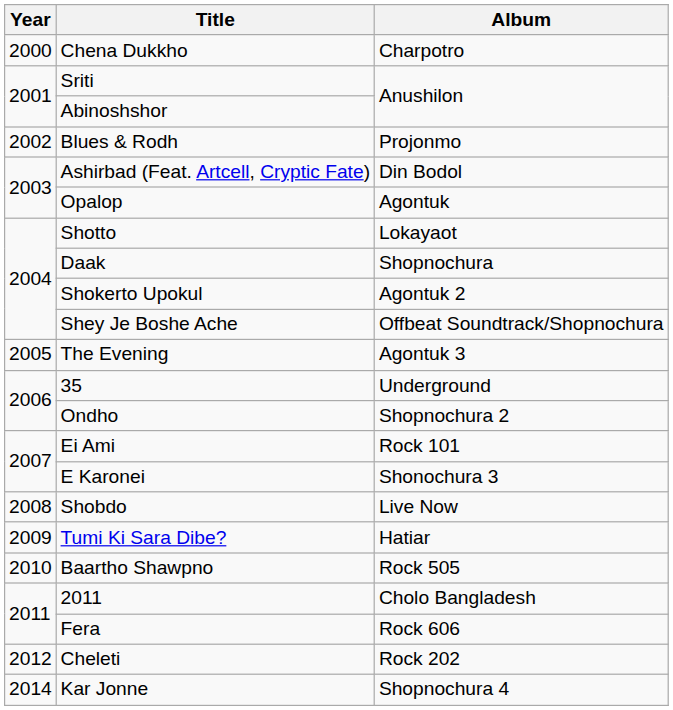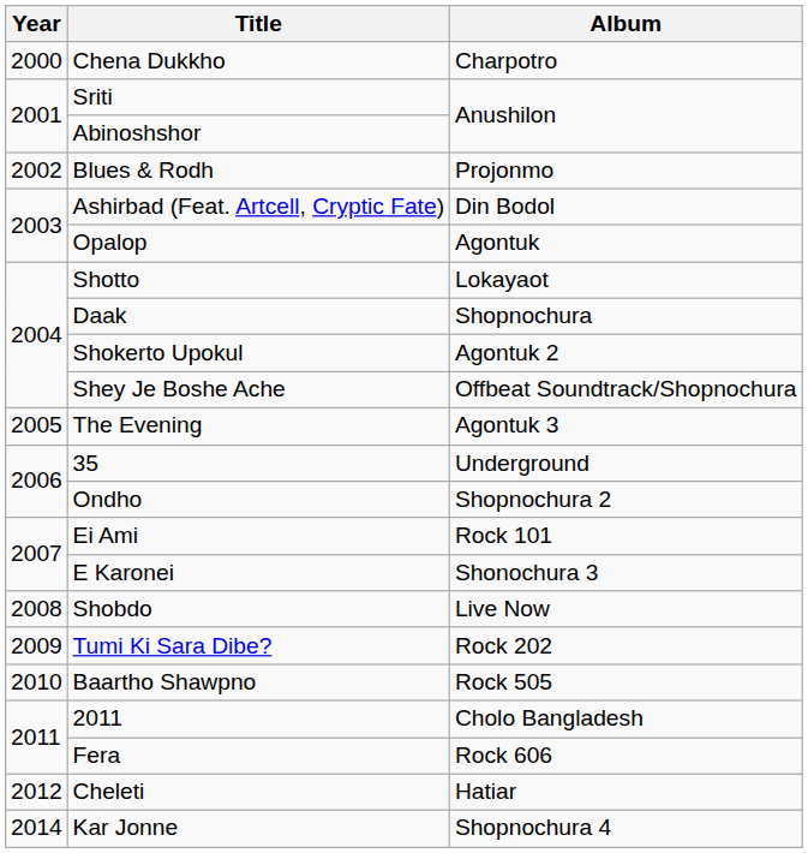Tumi Ki Sara Dibe? | Album: Hatiar -> Rock 202
Cheleti | Album: Rock 202 -> Hatiar
